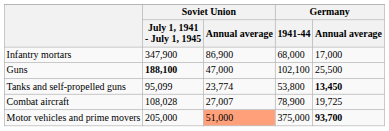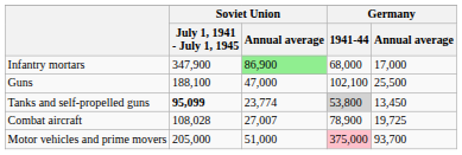Infantry mortars | Soviet Union / Annual average: no background -> lightgreen background
Guns | Soviet Union / July 1, 1941 - July 1, 1945: bold -> normal
Tanks and self-propelled guns | Soviet Union / July 1, 1941 - July 1, 1945: normal -> bold
Tanks and self-propelled guns | Germany / 1941-44: no background -> lightgrey background
Tanks and self-propelled guns | Germany / Annual average: bold -> normal
Motor vehicles and prime movers | Soviet Union / Annual average: lightsalmon background -> no background
Motor vehicles and prime movers | Germany / 1941-44: no background -> pink background
Motor vehicles and prime movers | Germany / Annual average: bold -> normal
